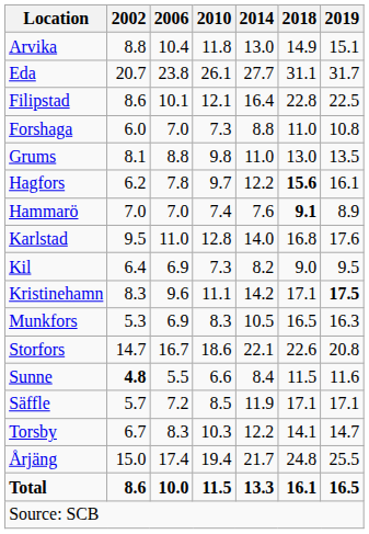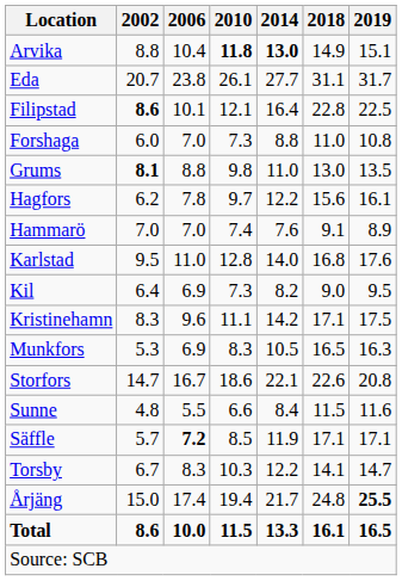Arvika | 2010: normal -> bold
Arvika | 2014: normal -> bold
Filipstad | 2002: normal -> bold
Grums | 2002: normal -> bold
Hagfors | 2018: bold -> normal
Hammarö | 2018: bold -> normal
Kristinehamn | 2019: bold -> normal
Sunne | 2002: bold -> normal
Säffle | 2006: normal -> bold
Årjäng | 2019: normal -> bold
